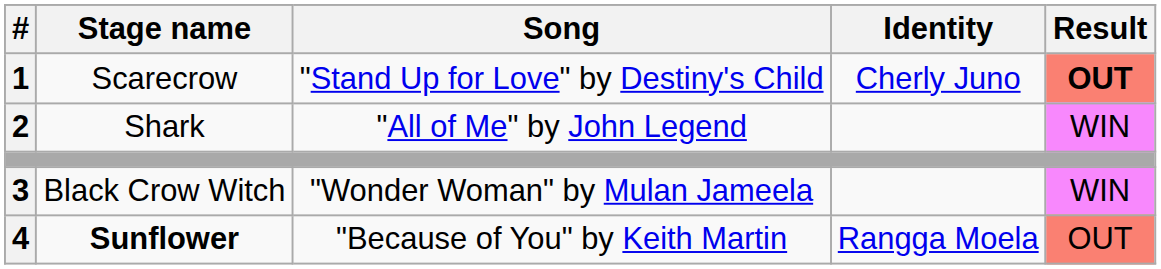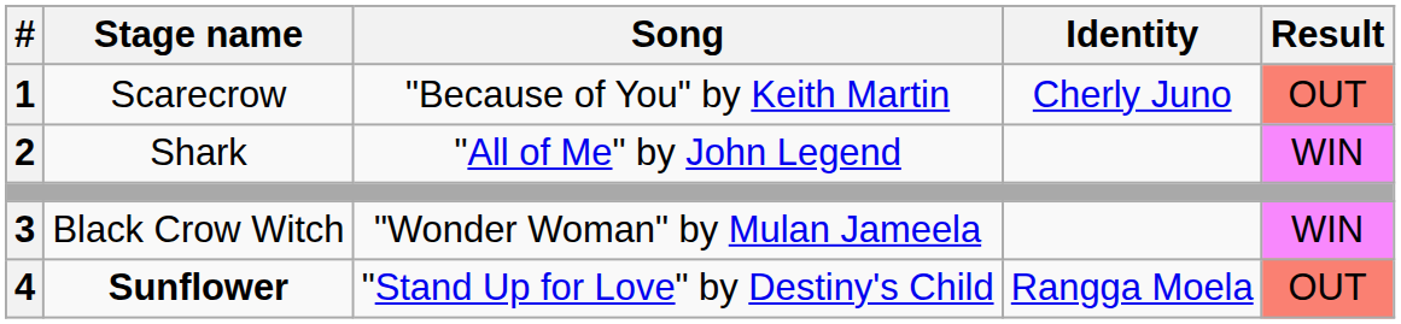1 | Song: "Stand Up for Love" by Destiny's Child -> "Because of You" by Keith Martin
1 | Result: bold -> normal
4 | Song: "Because of You" by Keith Martin -> "Stand Up for Love" by Destiny's Child
